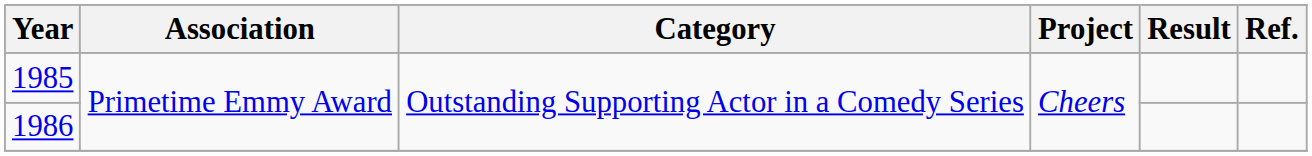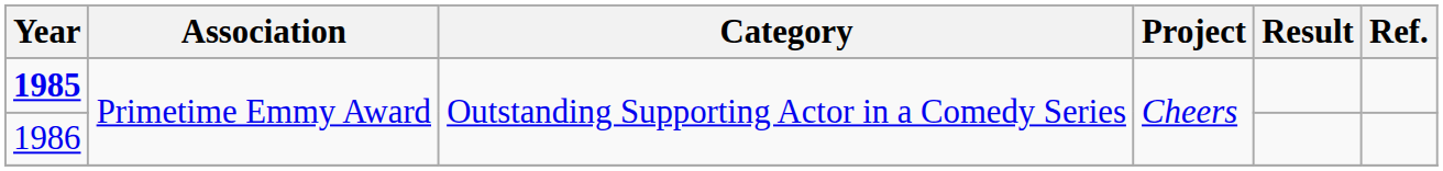1985 | Year: normal -> bold
